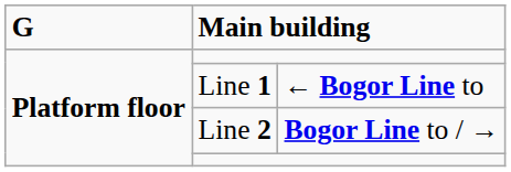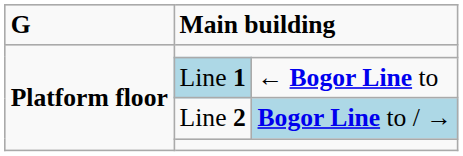Line 1 | column 2: no background -> lightblue background
Line 2 | column 3: no background -> lightblue background
